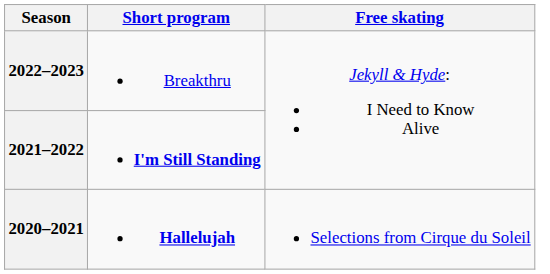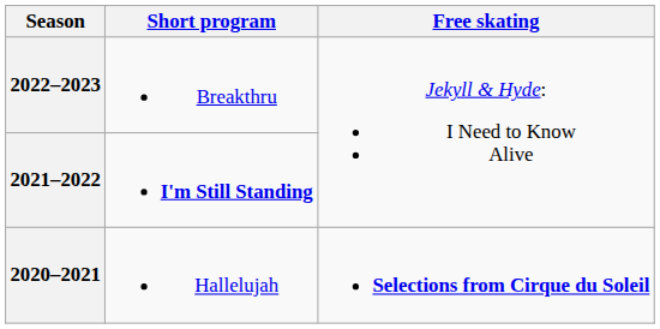2020–2021 | Short program: bold -> normal
2020–2021 | Free skating: normal -> bold
